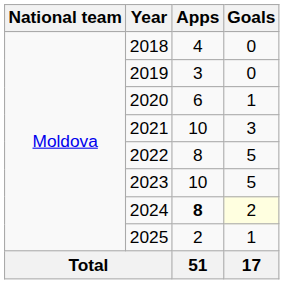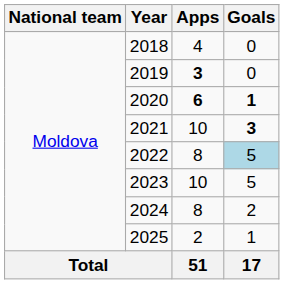2019 | Apps: normal -> bold
2020 | Apps: normal -> bold
2020 | Goals: normal -> bold
2021 | Goals: normal -> bold
2022 | Goals: no background -> lightblue background
2024 | Apps: bold -> normal
2024 | Goals: lightyellow background -> no background
